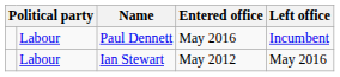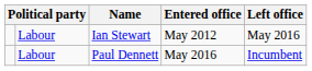rows swapped: Ian Stewart <-> Paul Dennett
